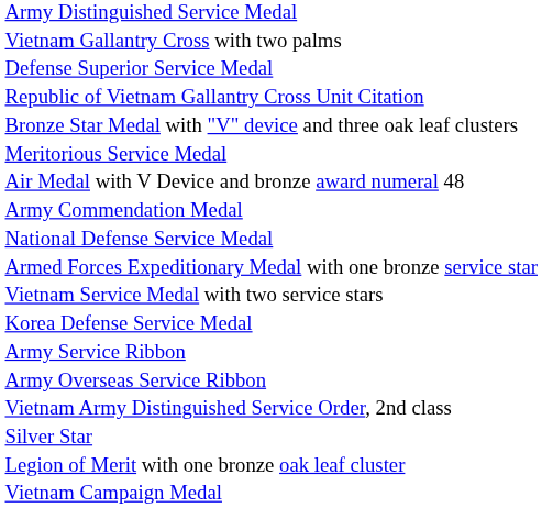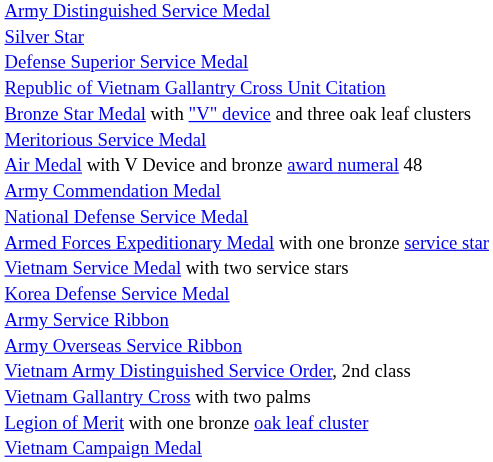row 2 | column 1: Vietnam Gallantry Cross with two palms -> Silver Star
row 16 | column 1: Silver Star -> Vietnam Gallantry Cross with two palms
